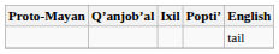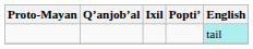row 2 | English: no background -> paleturquoise background
